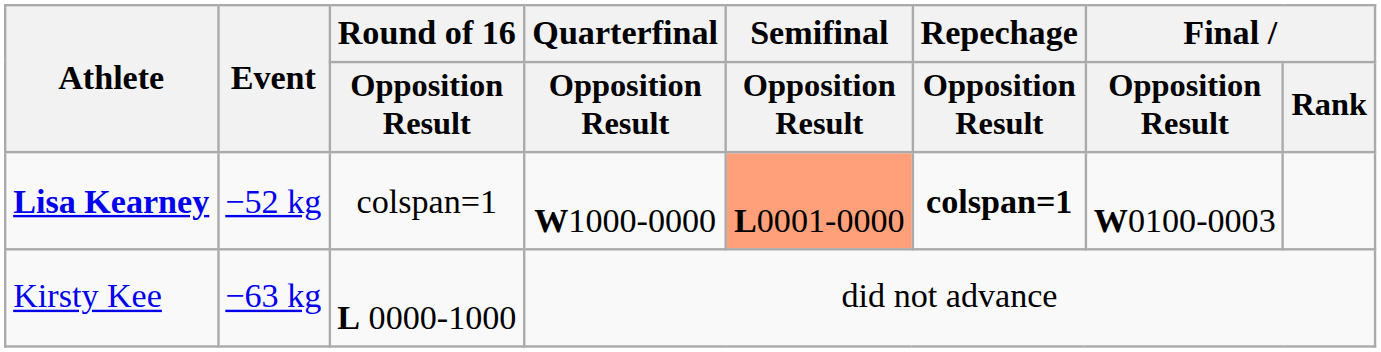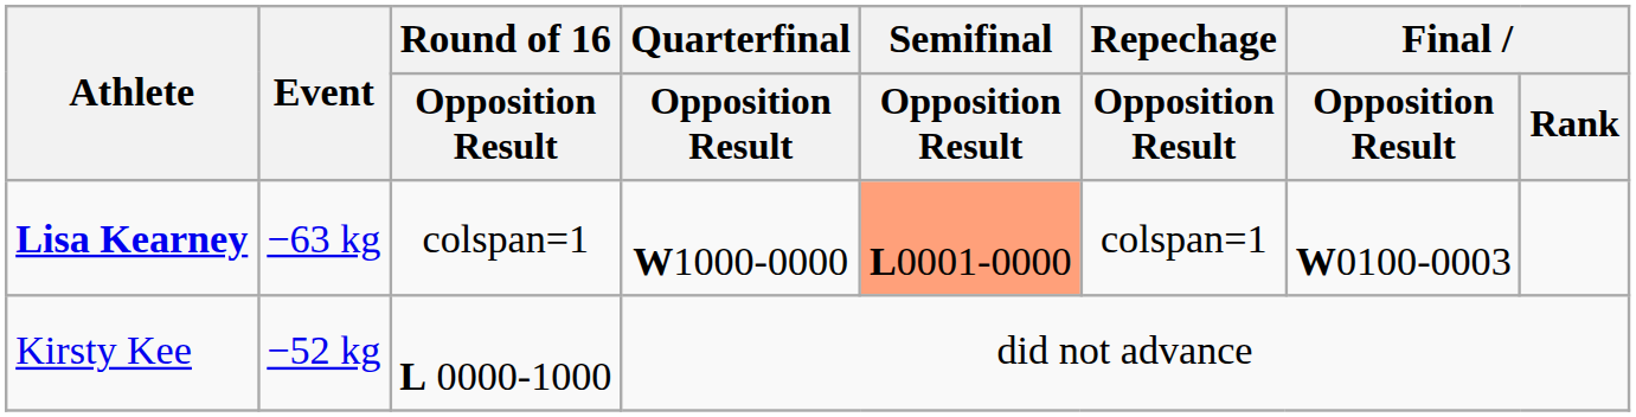Lisa Kearney | Event: −52 kg -> −63 kg
Lisa Kearney | Repechage / Opposition Result: bold -> normal
Kirsty Kee | Event: −63 kg -> −52 kg
